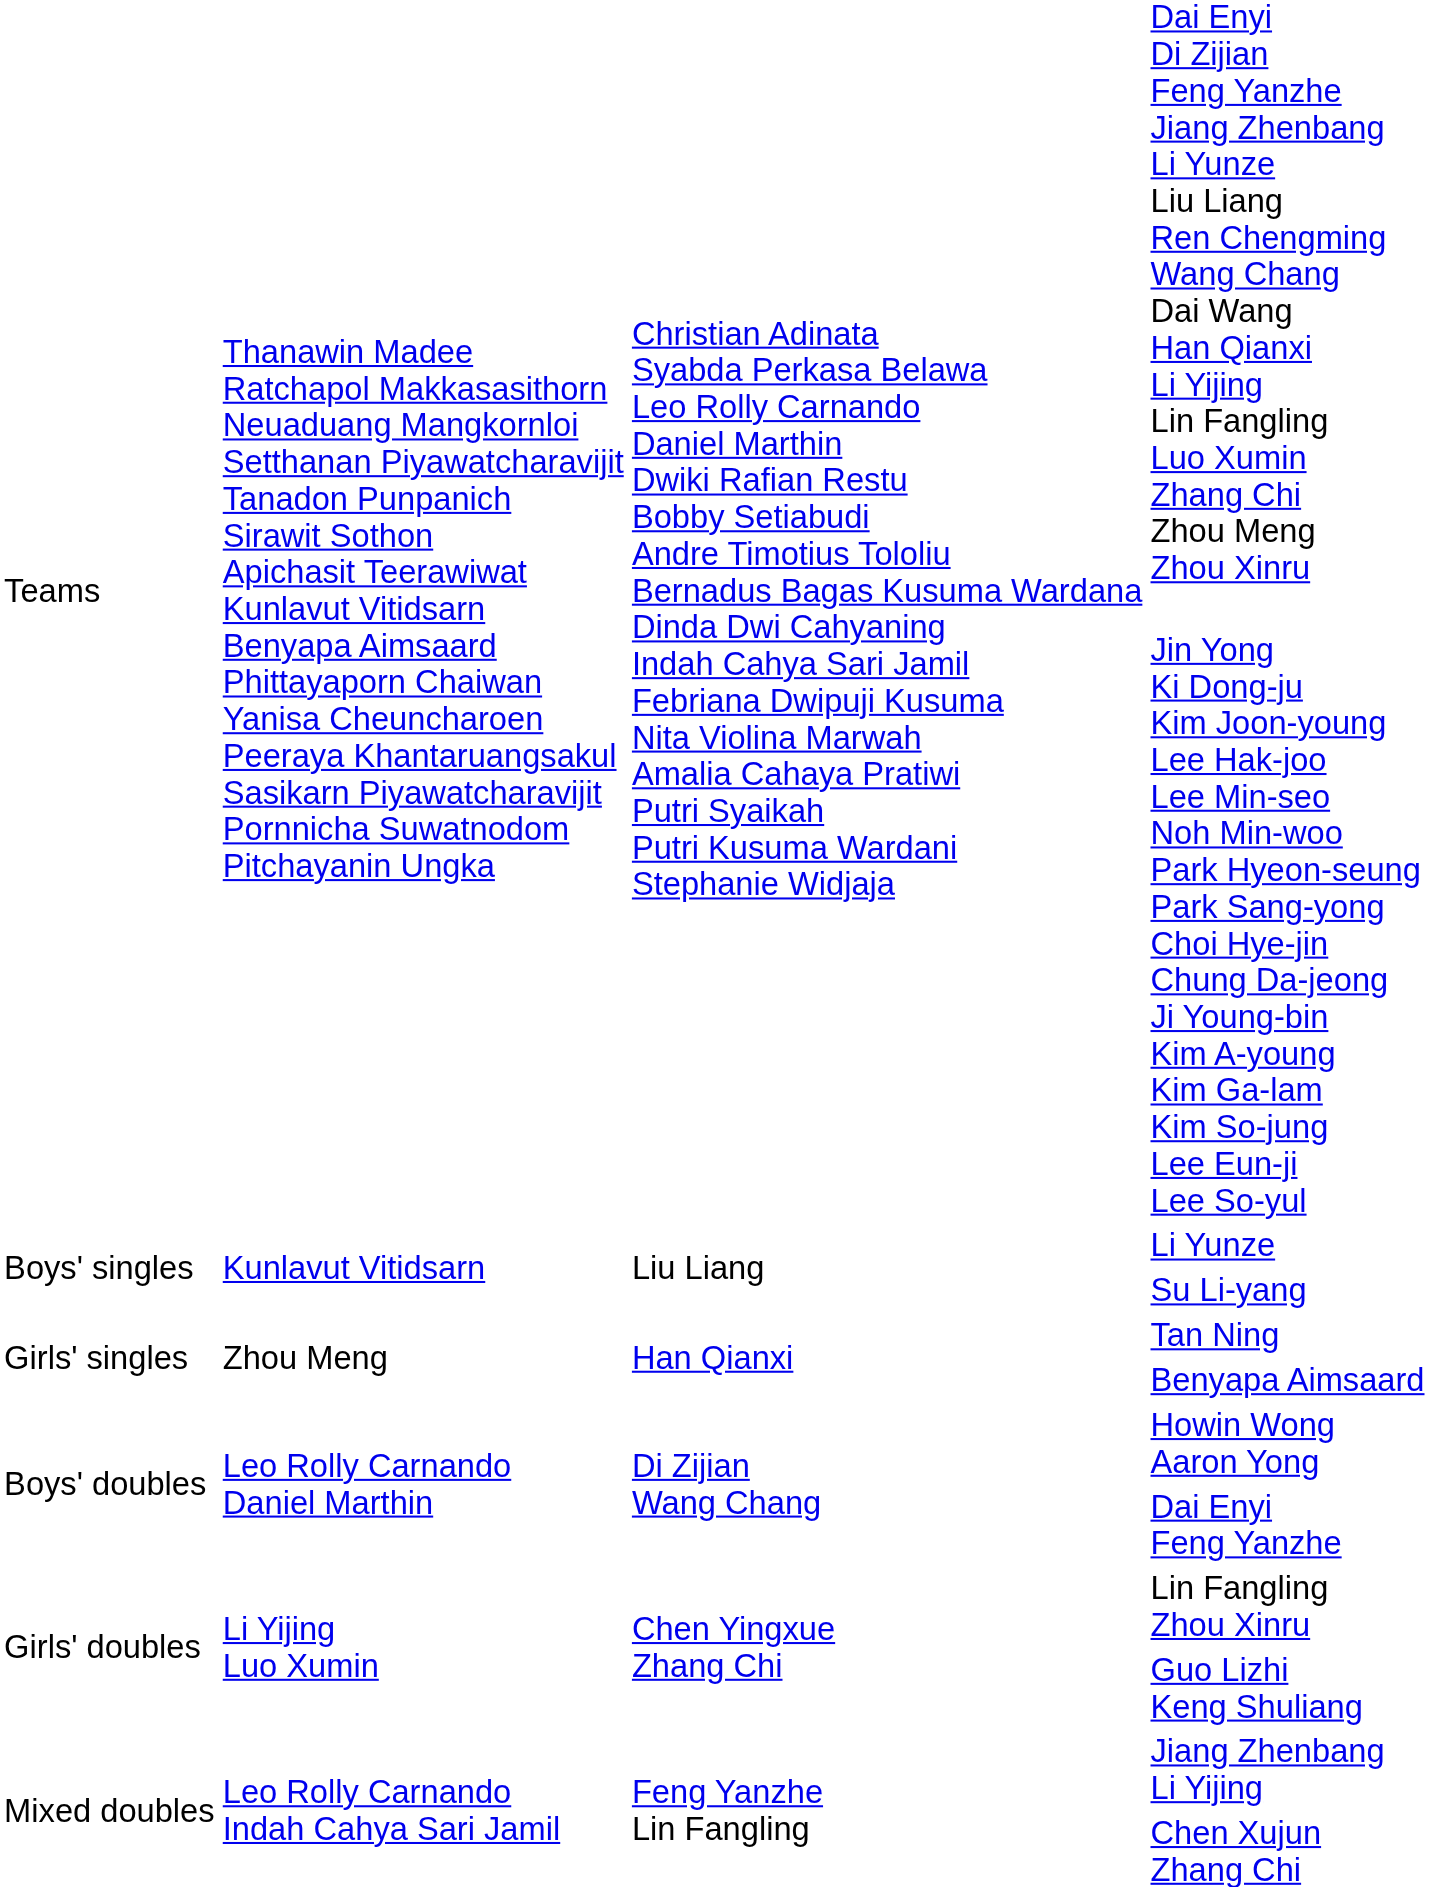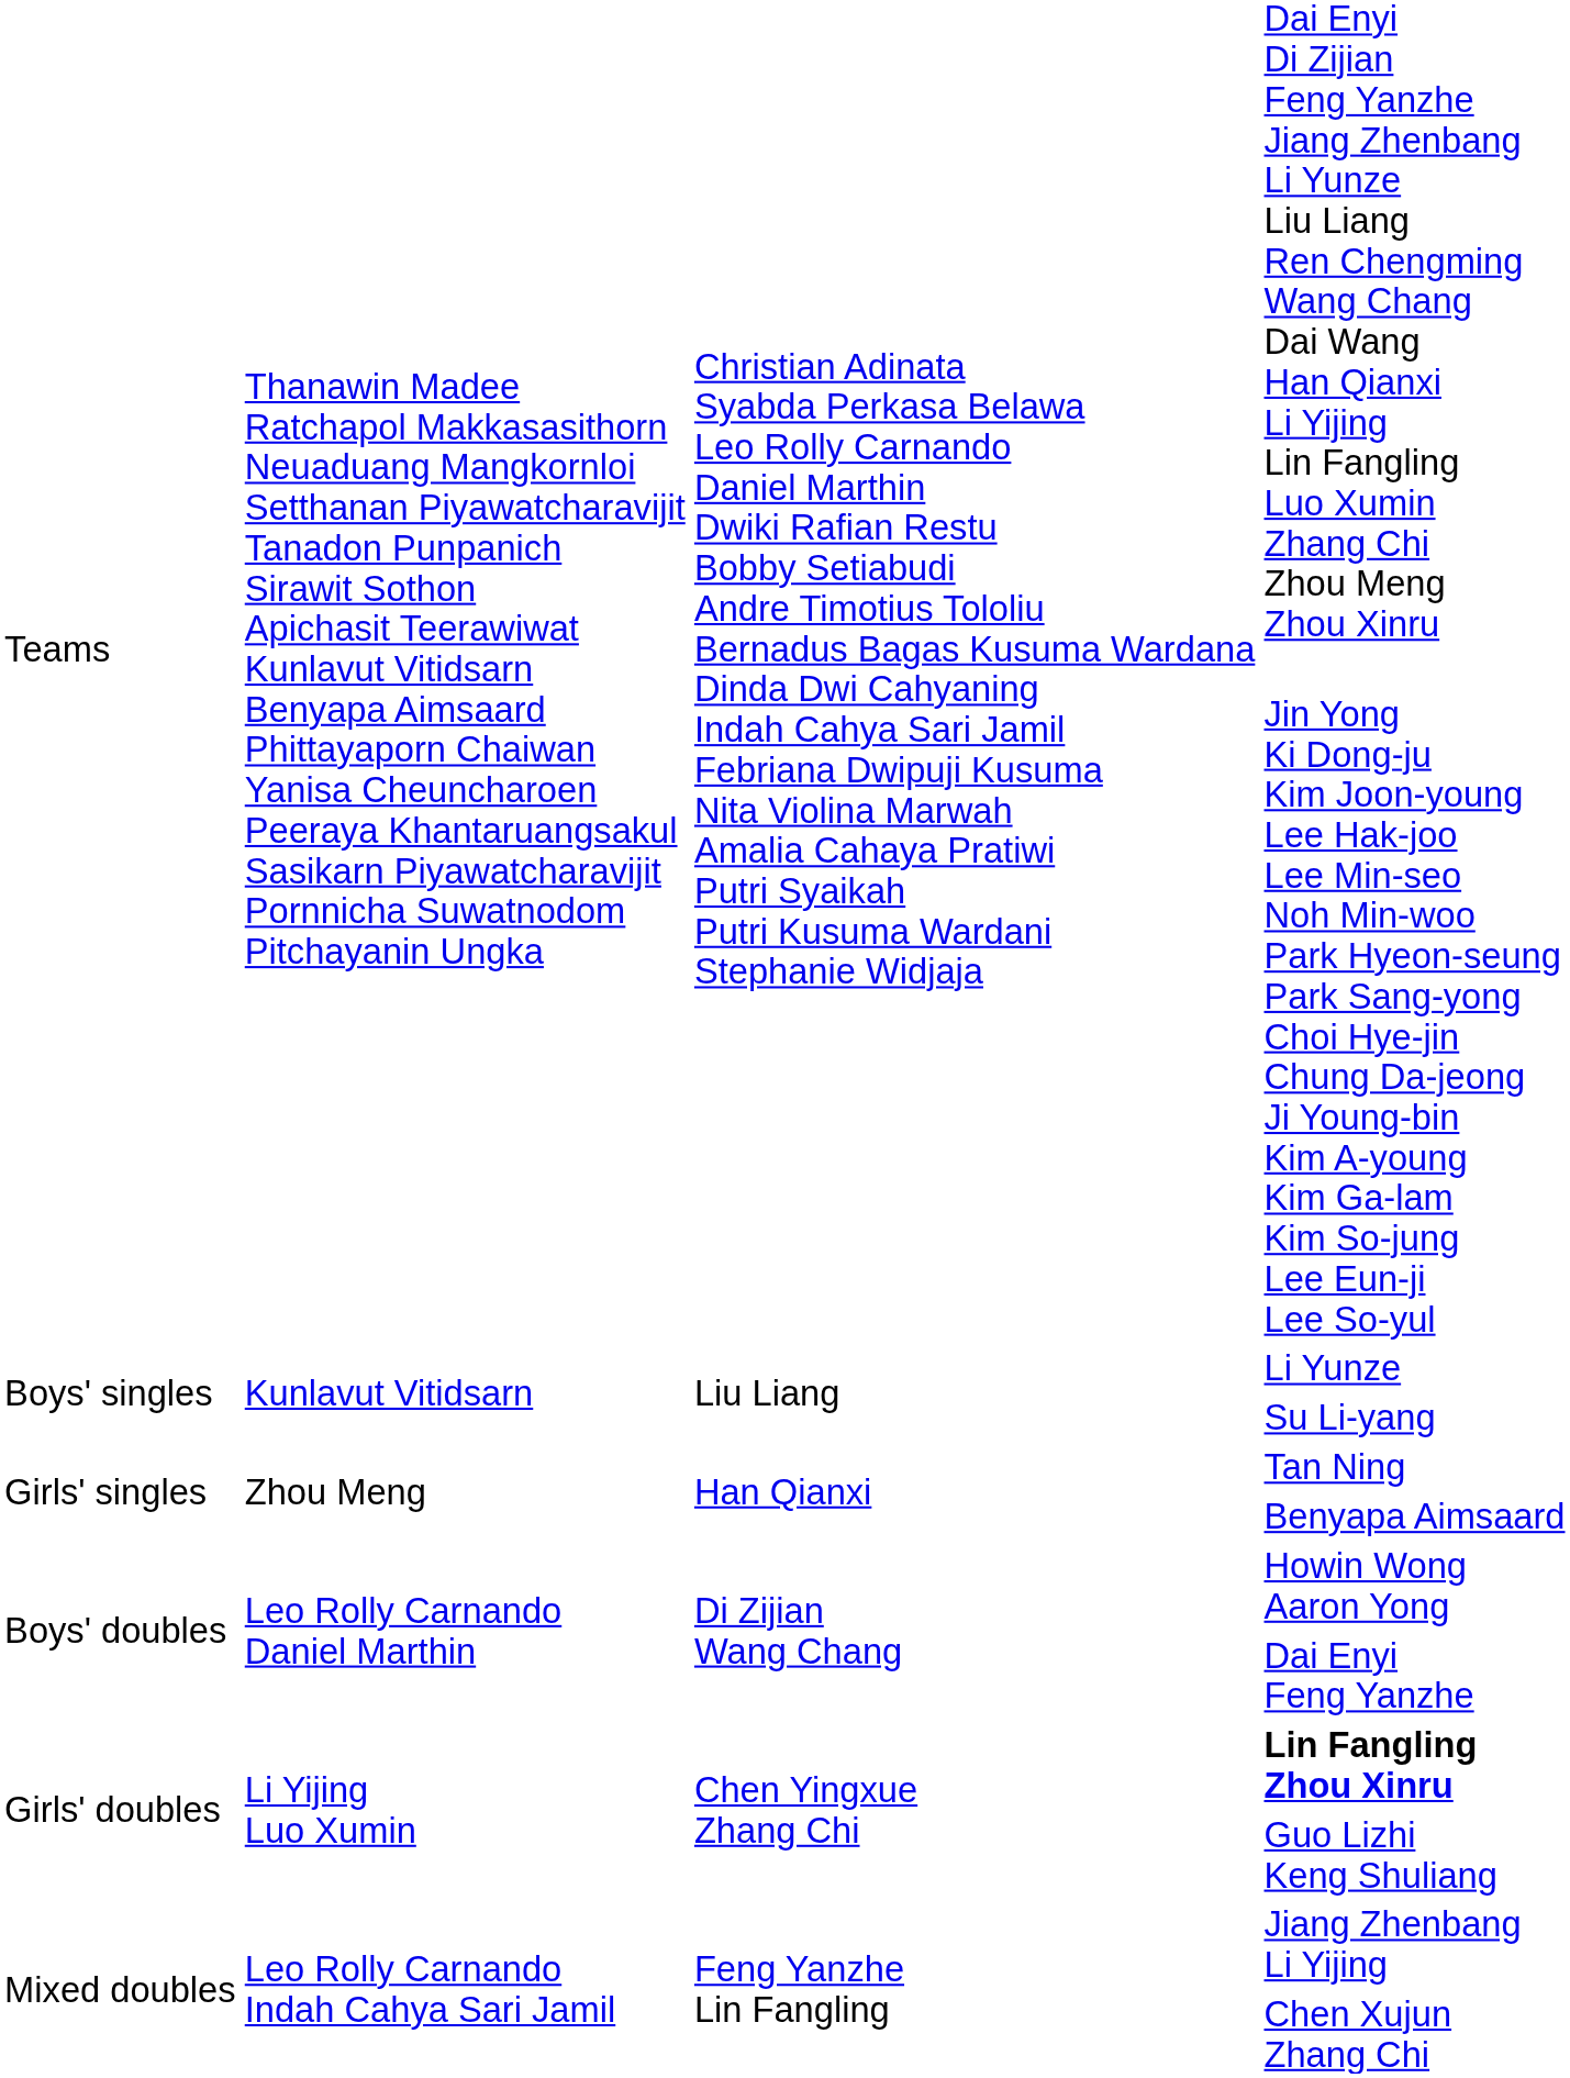Lin Fangling Zhou Xinru | column 4: normal -> bold
